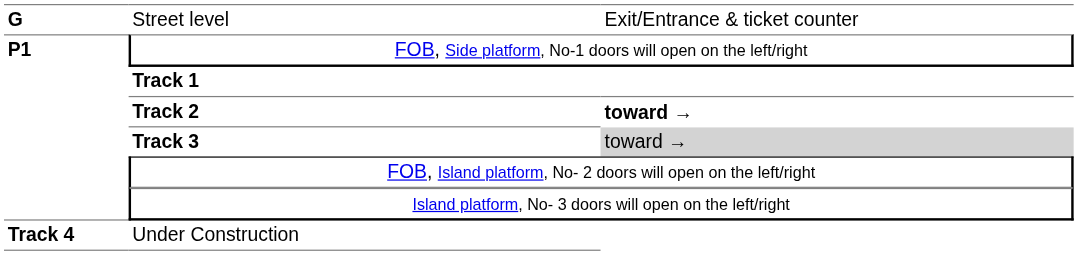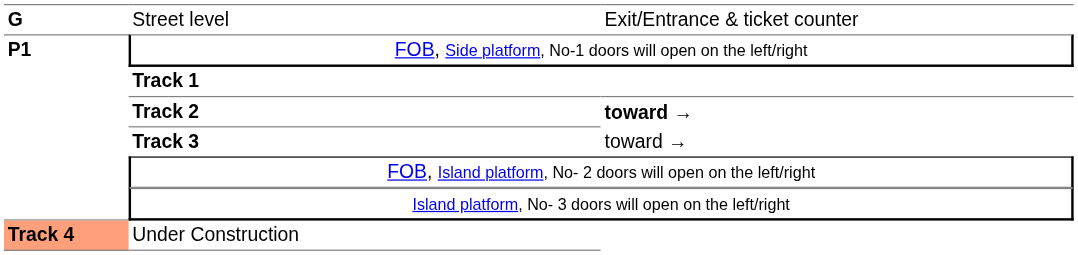Track 3 | column 3: lightgrey background -> no background
Under Construction | column 1: no background -> lightsalmon background
